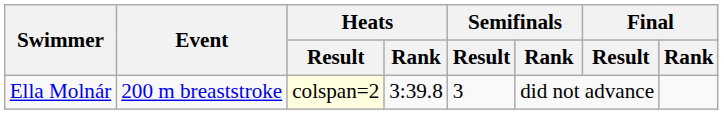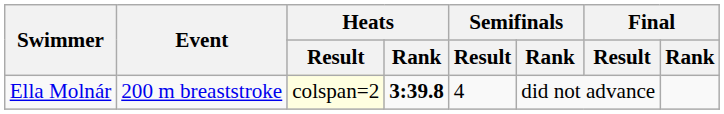Ella Molnár | Heats / Rank: normal -> bold
Ella Molnár | Semifinals / Result: 3 -> 4
